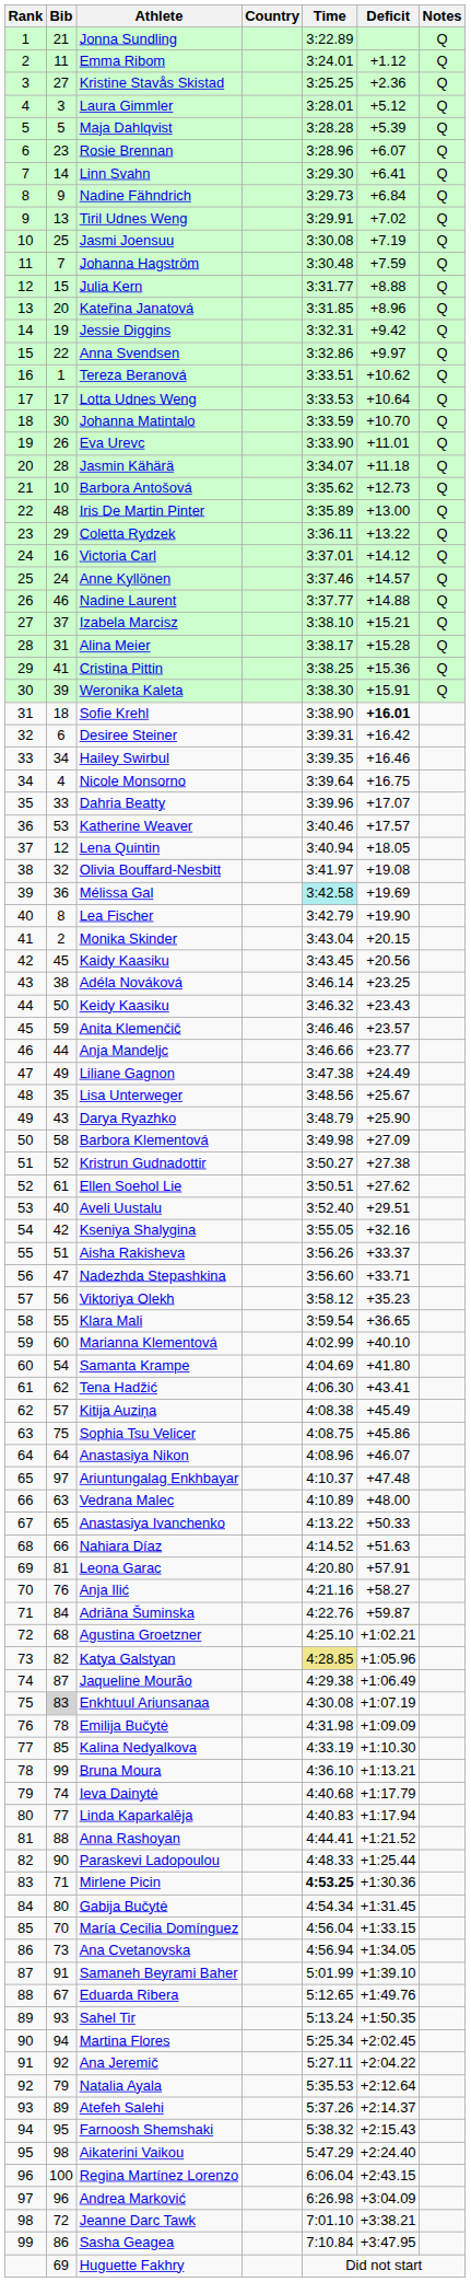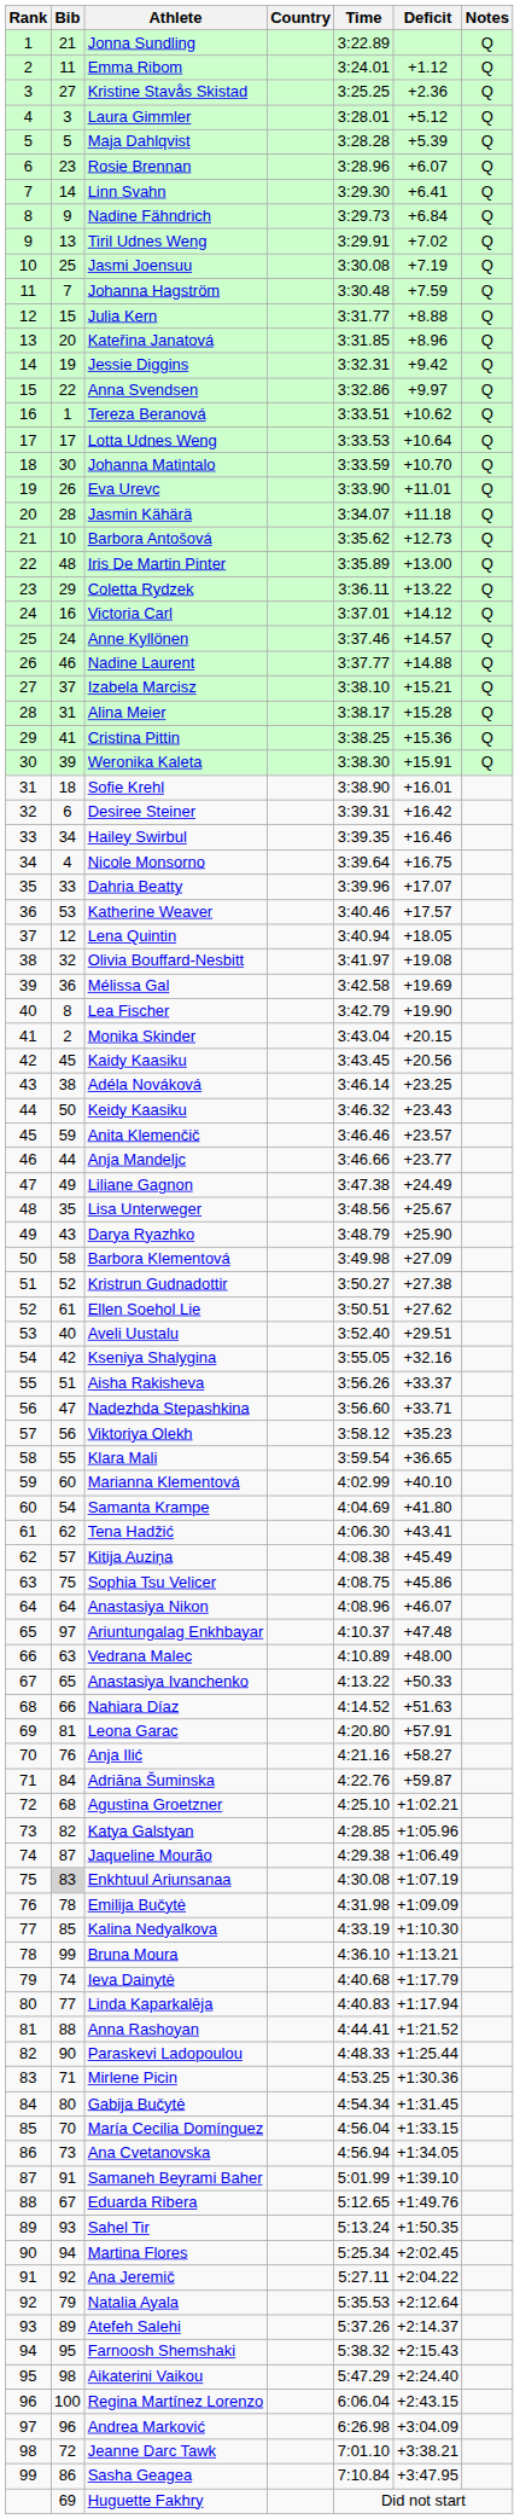Sofie Krehl | Deficit: bold -> normal
Mélissa Gal | Time: paleturquoise background -> no background
Katya Galstyan | Time: khaki background -> no background
Mirlene Picin | Time: bold -> normal
